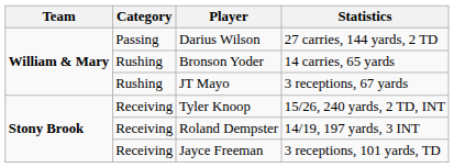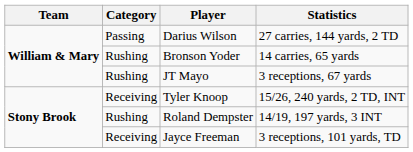Roland Dempster | Category: Receiving -> Rushing
